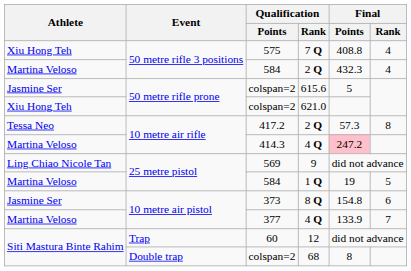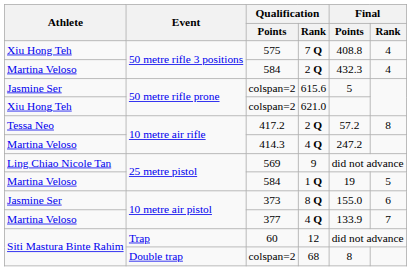417.2 / 2 Q | Final / Points: 57.3 -> 57.2
414.3 / 4 Q | Final / Points: pink background -> no background
8 Q | Final / Points: 154.8 -> 155.0
